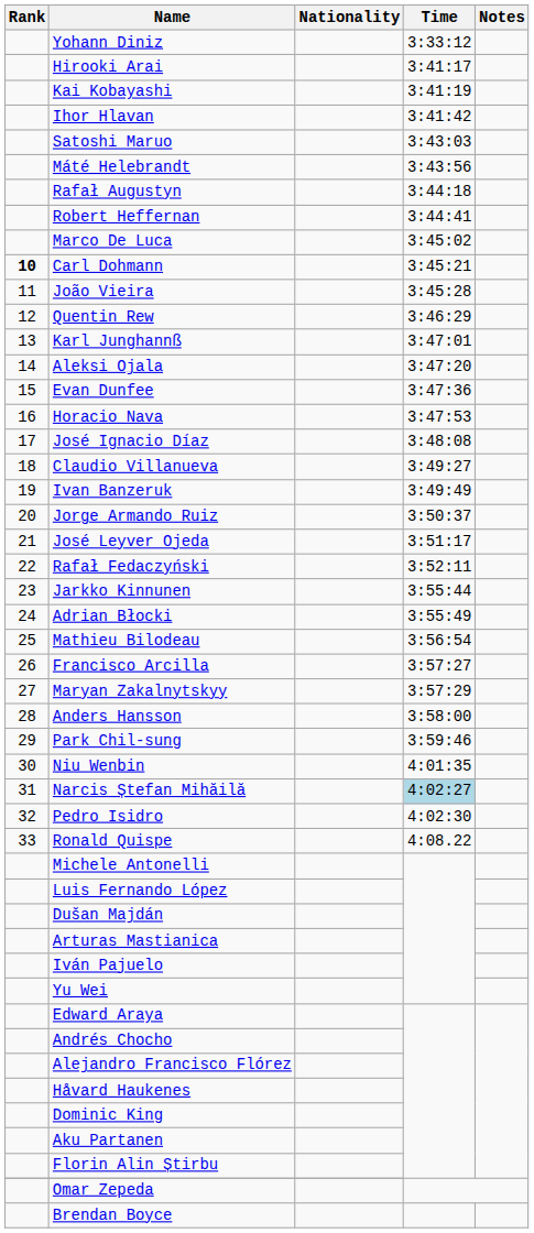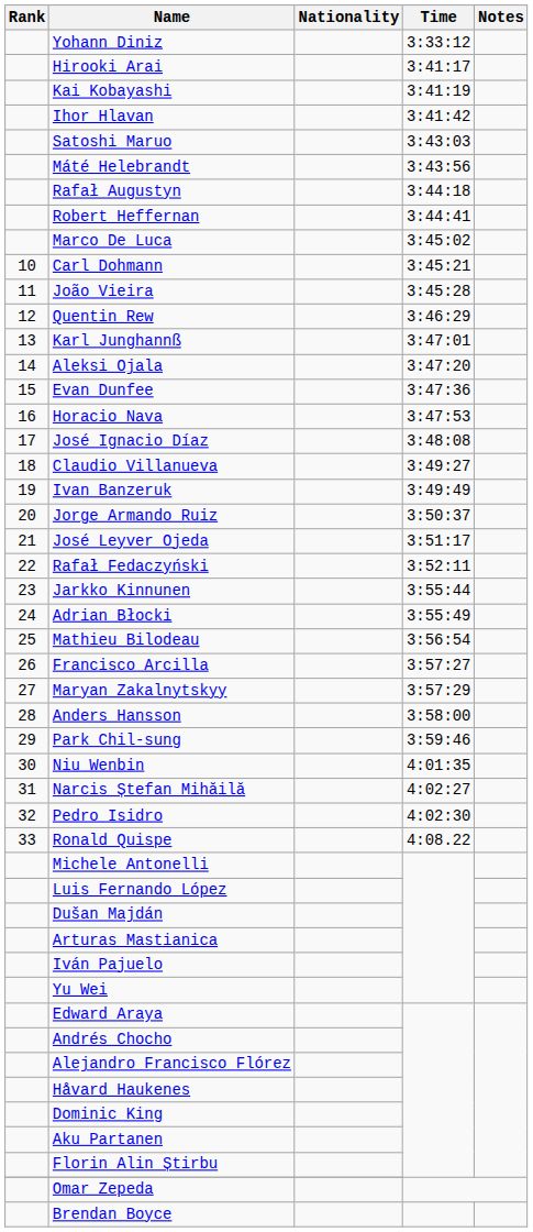Carl Dohmann | Rank: bold -> normal
Narcis Ștefan Mihăilă | Time: lightblue background -> no background
